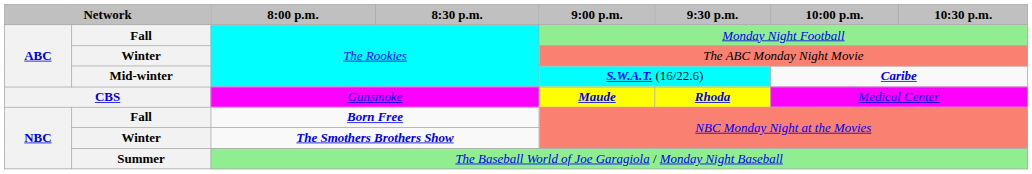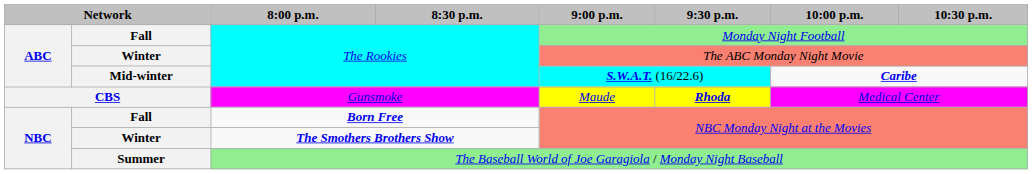CBS | 9:00 p.m.: bold -> normal
